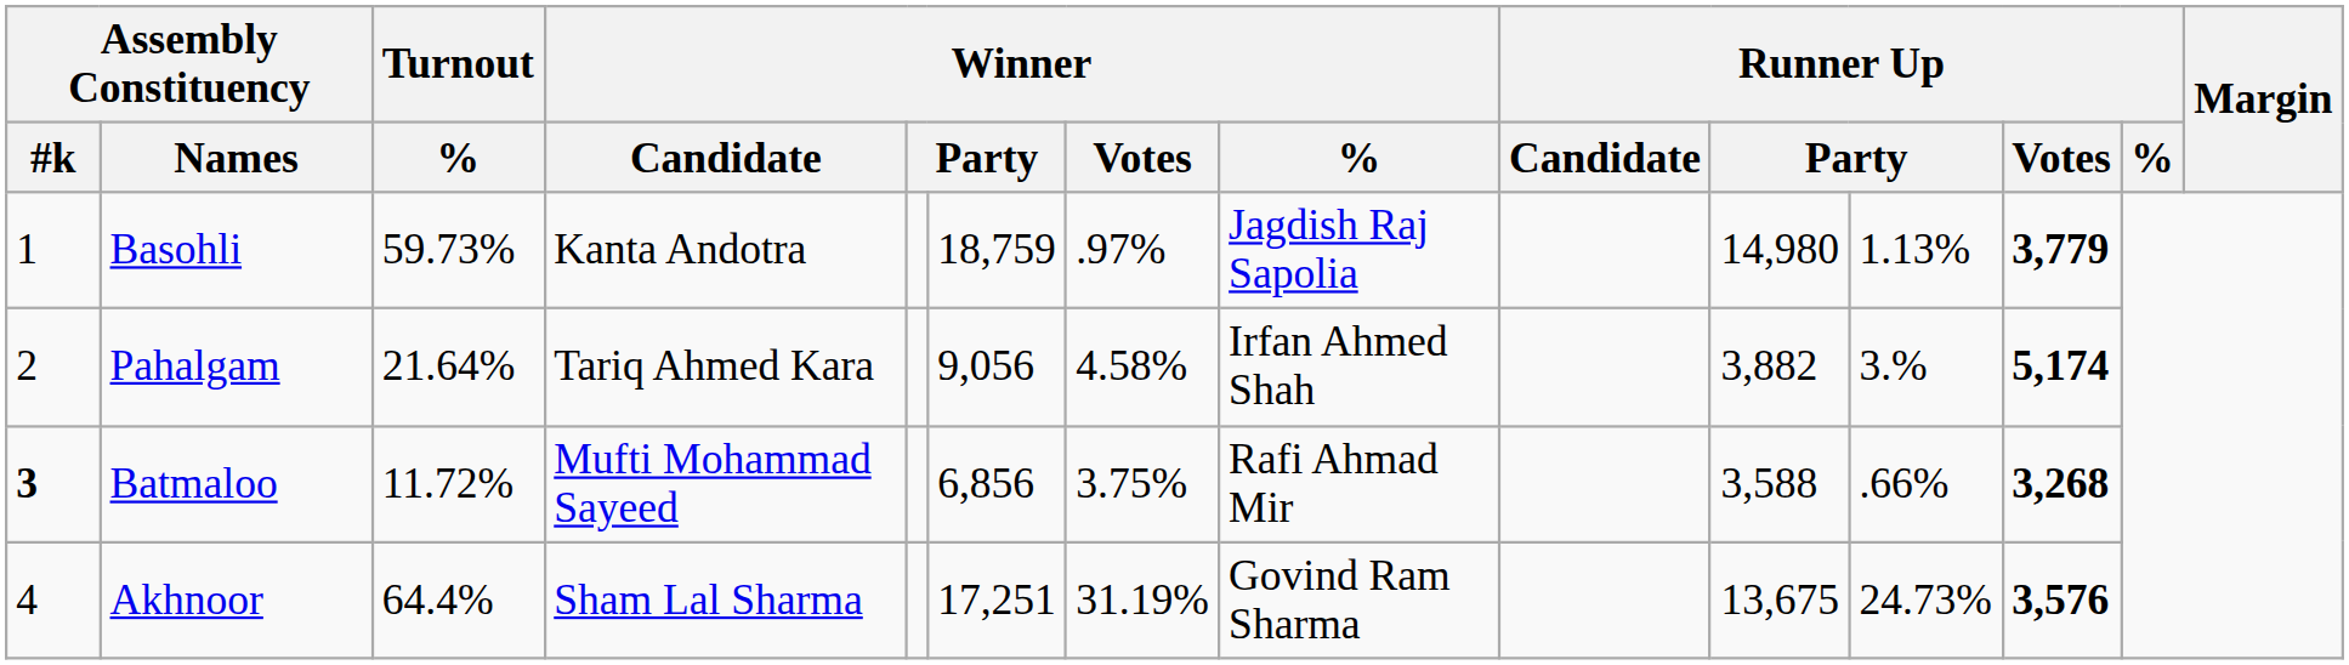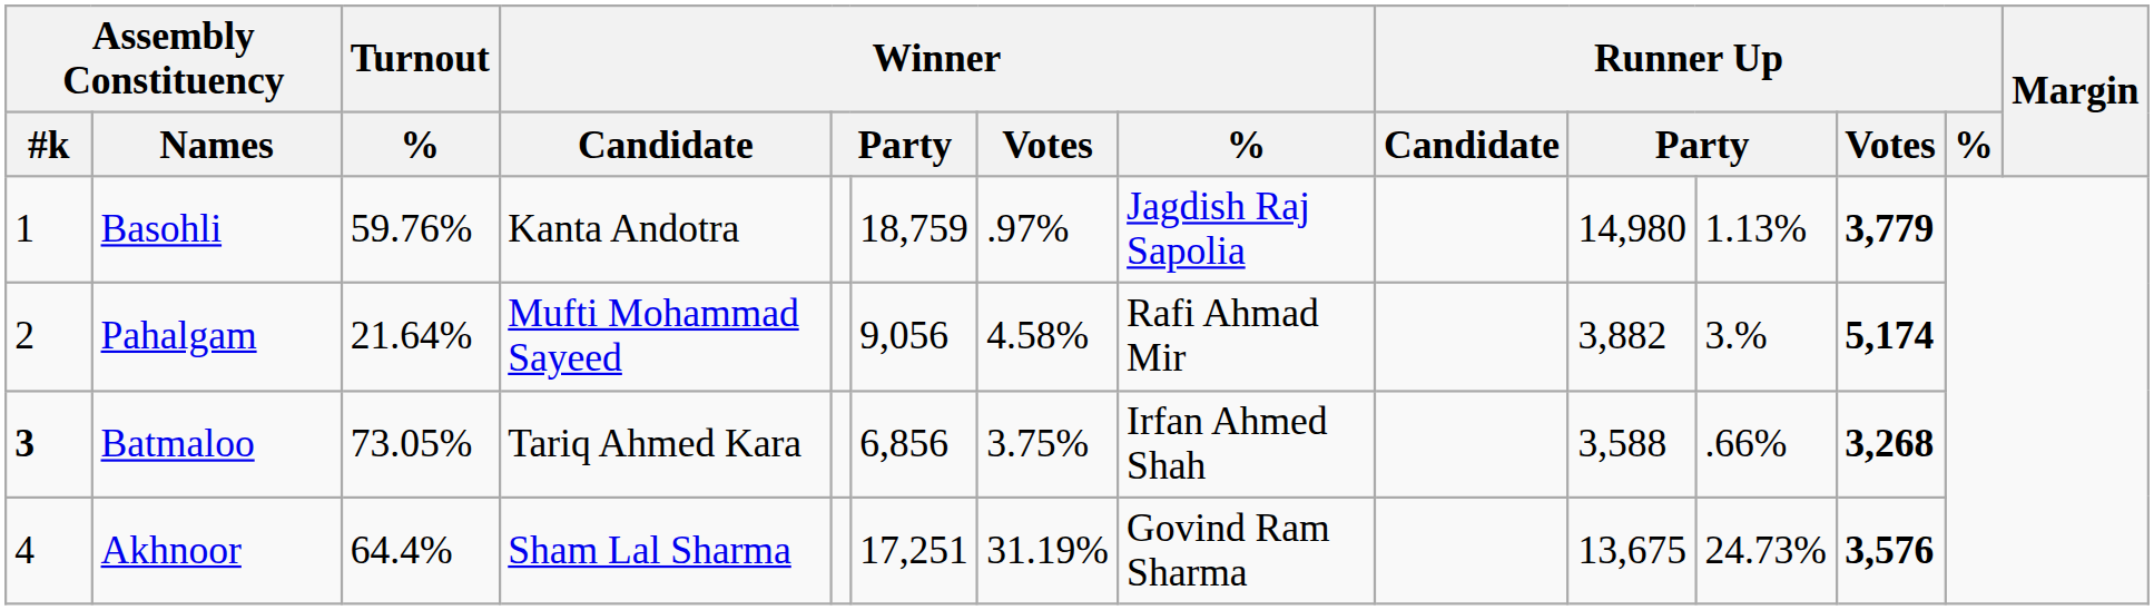Basohli | Turnout / %: 59.73% -> 59.76%
Pahalgam | Winner / Candidate: Tariq Ahmed Kara -> Mufti Mohammad Sayeed
Pahalgam | Winner / %: Irfan Ahmed Shah -> Rafi Ahmad Mir
Batmaloo | Turnout / %: 11.72% -> 73.05%
Batmaloo | Winner / Candidate: Mufti Mohammad Sayeed -> Tariq Ahmed Kara
Batmaloo | Winner / %: Rafi Ahmad Mir -> Irfan Ahmed Shah
